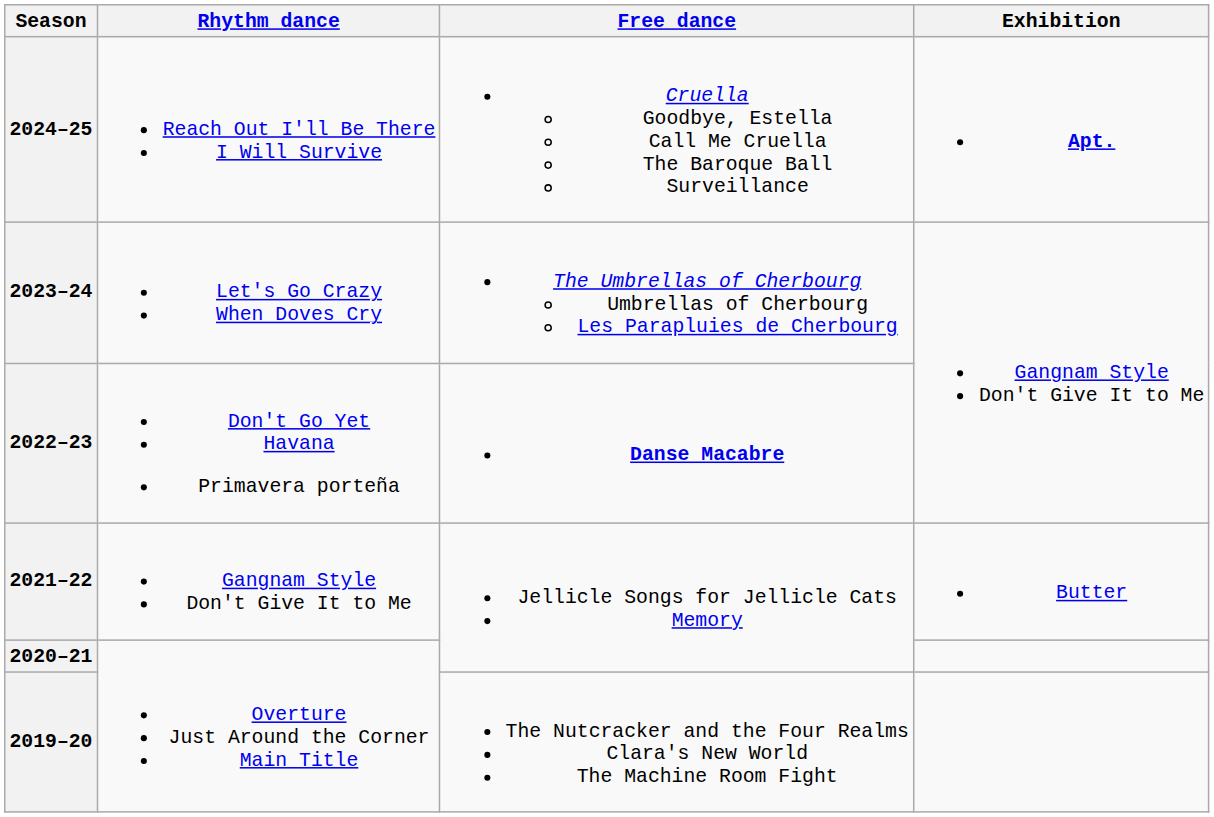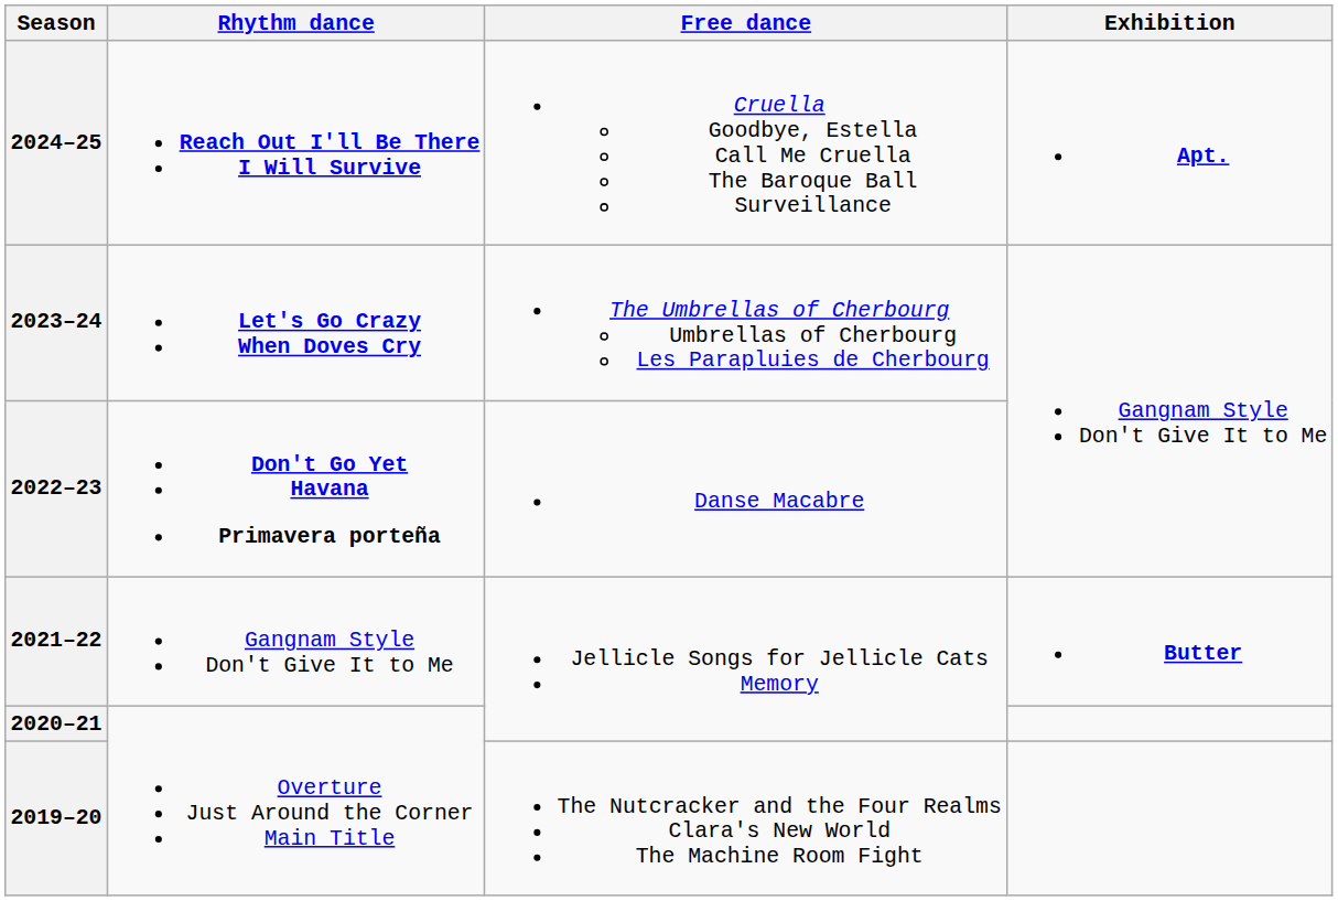2024–25 | Rhythm dance: normal -> bold
2023–24 | Rhythm dance: normal -> bold
2022–23 | Rhythm dance: normal -> bold
2022–23 | Free dance: bold -> normal
2021–22 | Exhibition: normal -> bold
